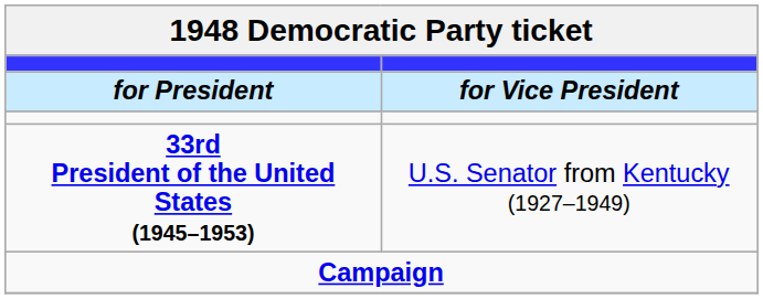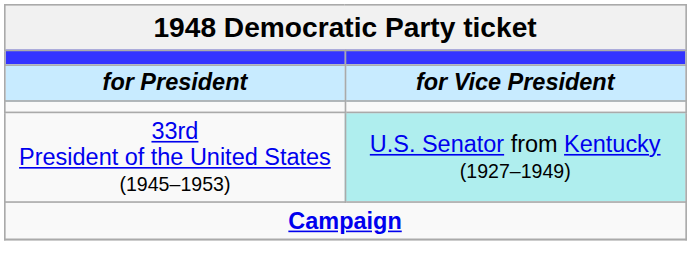33rd President of the United States (1945–1953) | column 1: bold -> normal
33rd President of the United States (1945–1953) | column 2: no background -> paleturquoise background
